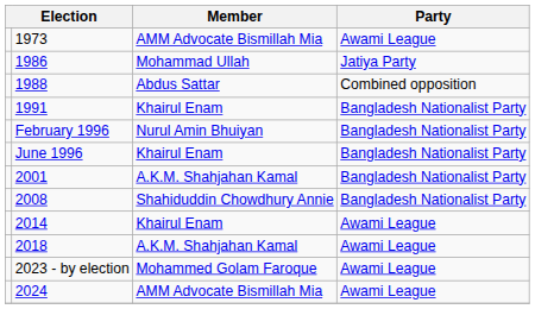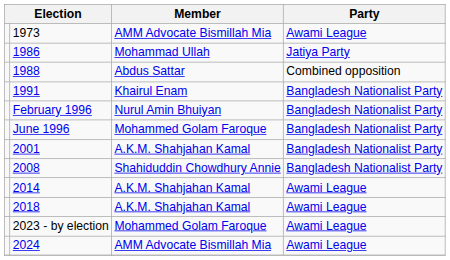June 1996 | Member: Khairul Enam -> Mohammed Golam Faroque
2014 | Member: Khairul Enam -> A.K.M. Shahjahan Kamal
